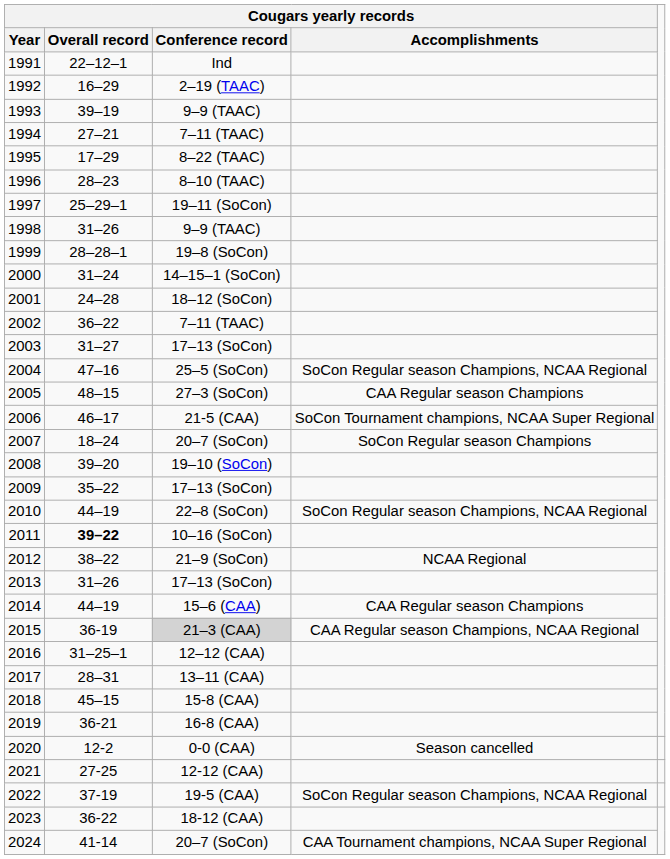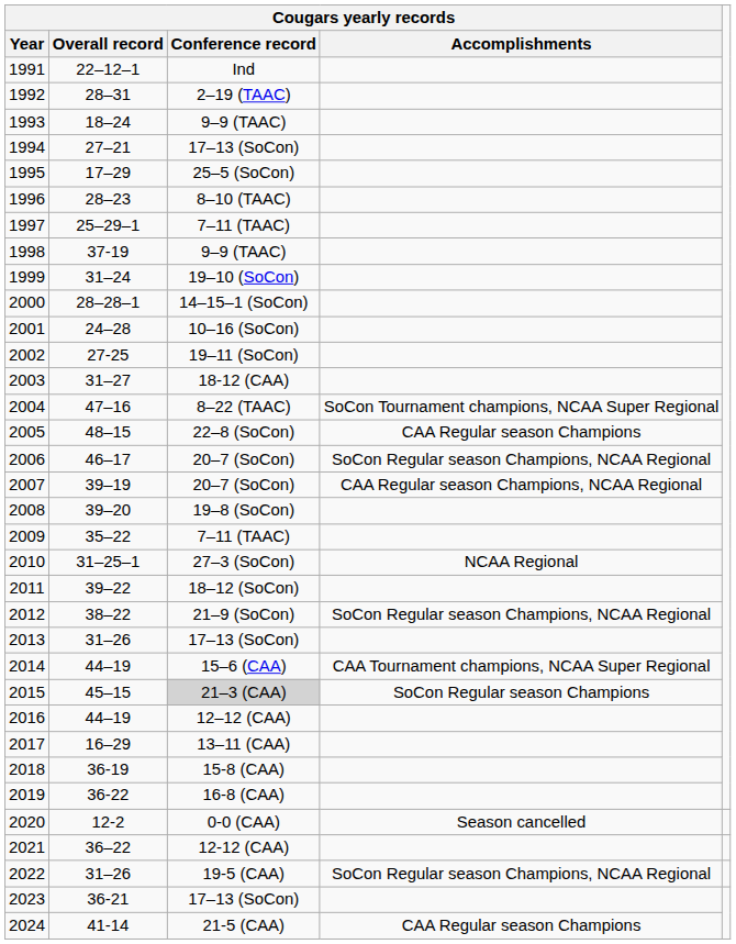1992 | Cougars yearly records / Overall record: 16–29 -> 28–31
1993 | Cougars yearly records / Overall record: 39–19 -> 18–24
1994 | Cougars yearly records / Conference record: 7–11 (TAAC) -> 17–13 (SoCon)
1995 | Cougars yearly records / Conference record: 8–22 (TAAC) -> 25–5 (SoCon)
1997 | Cougars yearly records / Conference record: 19–11 (SoCon) -> 7–11 (TAAC)
1998 | Cougars yearly records / Overall record: 31–26 -> 37-19
1999 | Cougars yearly records / Overall record: 28–28–1 -> 31–24
1999 | Cougars yearly records / Conference record: 19–8 (SoCon) -> 19–10 (SoCon)
2000 | Cougars yearly records / Overall record: 31–24 -> 28–28–1
2001 | Cougars yearly records / Conference record: 18–12 (SoCon) -> 10–16 (SoCon)
2002 | Cougars yearly records / Overall record: 36–22 -> 27-25
2002 | Cougars yearly records / Conference record: 7–11 (TAAC) -> 19–11 (SoCon)
2003 | Cougars yearly records / Conference record: 17–13 (SoCon) -> 18-12 (CAA)
2004 | Cougars yearly records / Conference record: 25–5 (SoCon) -> 8–22 (TAAC)
2004 | Cougars yearly records / Accomplishments: SoCon Regular season Champions, NCAA Regional -> SoCon Tournament champions, NCAA Super Regional
2005 | Cougars yearly records / Conference record: 27–3 (SoCon) -> 22–8 (SoCon)
2006 | Cougars yearly records / Conference record: 21-5 (CAA) -> 20–7 (SoCon)
2006 | Cougars yearly records / Accomplishments: SoCon Tournament champions, NCAA Super Regional -> SoCon Regular season Champions, NCAA Regional
2007 | Cougars yearly records / Overall record: 18–24 -> 39–19
2007 | Cougars yearly records / Accomplishments: SoCon Regular season Champions -> CAA Regular season Champions, NCAA Regional
2008 | Cougars yearly records / Conference record: 19–10 (SoCon) -> 19–8 (SoCon)
2009 | Cougars yearly records / Conference record: 17–13 (SoCon) -> 7–11 (TAAC)
2010 | Cougars yearly records / Overall record: 44–19 -> 31–25–1
2010 | Cougars yearly records / Conference record: 22–8 (SoCon) -> 27–3 (SoCon)
2010 | Cougars yearly records / Accomplishments: SoCon Regular season Champions, NCAA Regional -> NCAA Regional
2011 | Cougars yearly records / Overall record: bold -> normal
2011 | Cougars yearly records / Conference record: 10–16 (SoCon) -> 18–12 (SoCon)
2012 | Cougars yearly records / Accomplishments: NCAA Regional -> SoCon Regular season Champions, NCAA Regional
2014 | Cougars yearly records / Accomplishments: CAA Regular season Champions -> CAA Tournament champions, NCAA Super Regional
2015 | Cougars yearly records / Overall record: 36-19 -> 45–15
2015 | Cougars yearly records / Accomplishments: CAA Regular season Champions, NCAA Regional -> SoCon Regular season Champions
2016 | Cougars yearly records / Overall record: 31–25–1 -> 44–19
2017 | Cougars yearly records / Overall record: 28–31 -> 16–29
2018 | Cougars yearly records / Overall record: 45–15 -> 36-19
2019 | Cougars yearly records / Overall record: 36-21 -> 36-22
2021 | Cougars yearly records / Overall record: 27-25 -> 36–22
2022 | Cougars yearly records / Overall record: 37-19 -> 31–26
2023 | Cougars yearly records / Overall record: 36-22 -> 36-21
2023 | Cougars yearly records / Conference record: 18-12 (CAA) -> 17–13 (SoCon)
2024 | Cougars yearly records / Conference record: 20–7 (SoCon) -> 21-5 (CAA)
2024 | Cougars yearly records / Accomplishments: CAA Tournament champions, NCAA Super Regional -> CAA Regular season Champions
